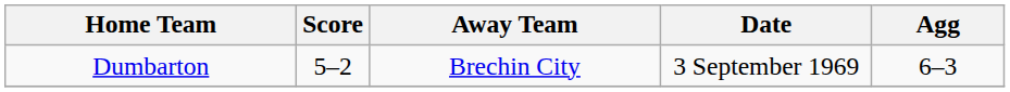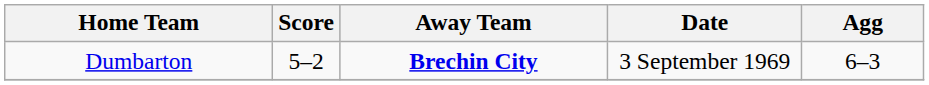Dumbarton | Away Team: normal -> bold
